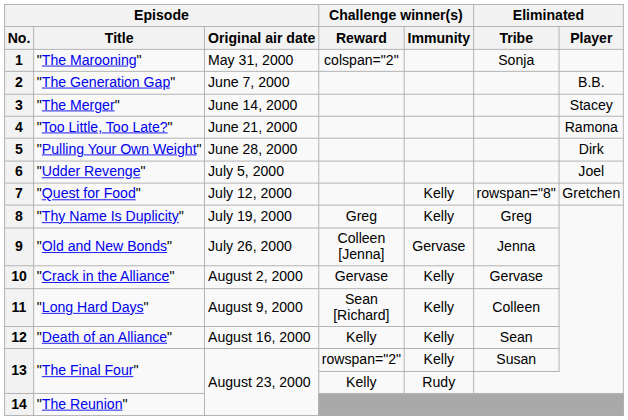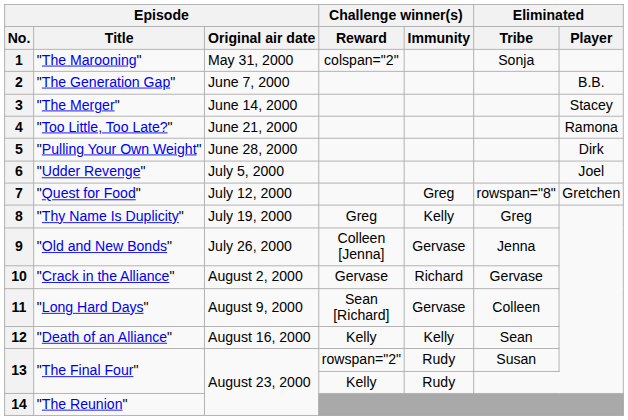7 | Challenge winner(s) / Immunity: Kelly -> Greg
10 | Challenge winner(s) / Immunity: Kelly -> Richard
11 | Challenge winner(s) / Immunity: Kelly -> Gervase
13 / rowspan="2" | Challenge winner(s) / Immunity: Kelly -> Rudy
